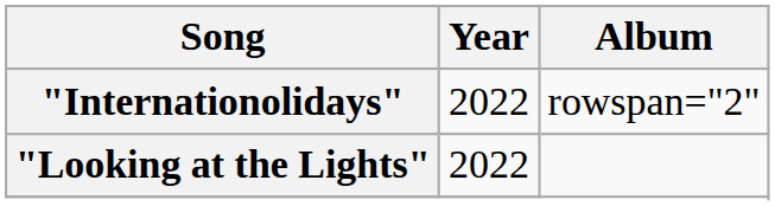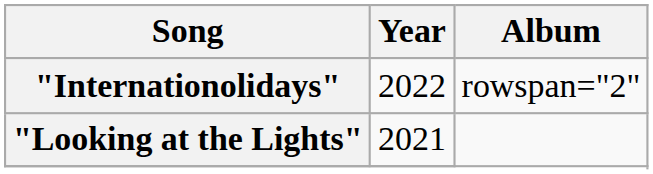"Looking at the Lights" | Year: 2022 -> 2021
